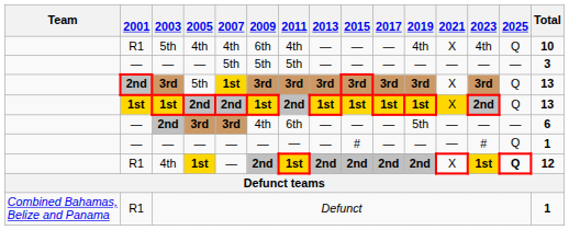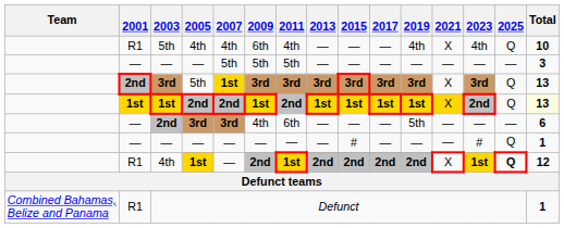row 5 | Total: no background -> lightyellow background
